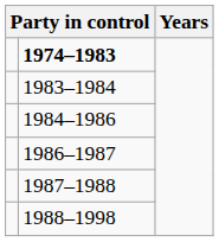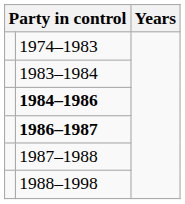1974–1983 | column 2: bold -> normal
1984–1986 | column 2: normal -> bold
1986–1987 | column 2: normal -> bold
